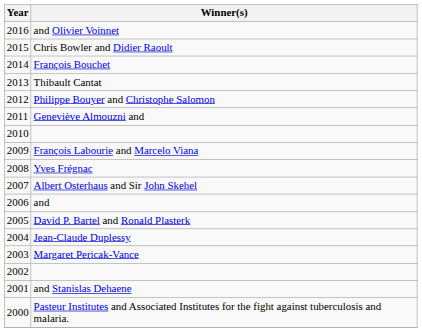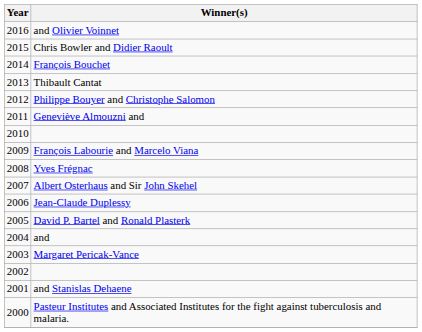row 12 | Winner(s): and -> Jean-Claude Duplessy
row 14 | Winner(s): Jean-Claude Duplessy -> and
